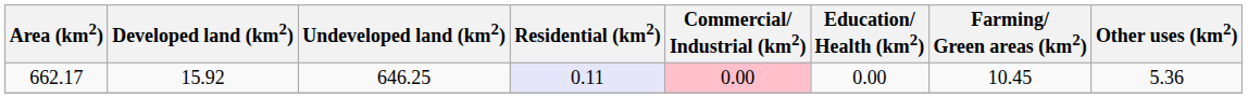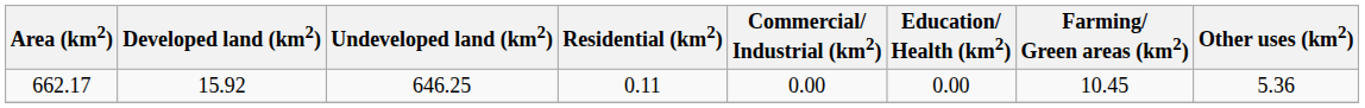662.17 | Residential (km2): lavender background -> no background
662.17 | Commercial/ Industrial (km2): pink background -> no background
